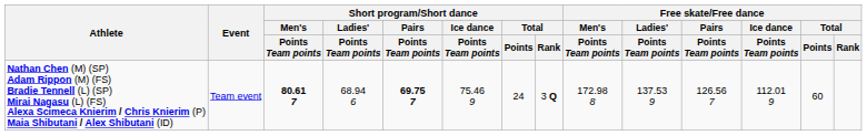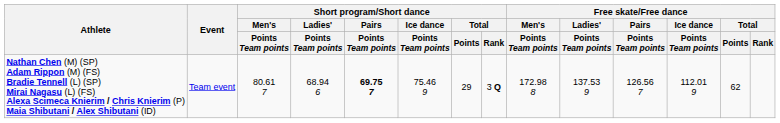row 4 | Short program/Short dance / Men's / Points Team points: bold -> normal
row 4 | Short program/Short dance / Total / Points: 24 -> 29
row 4 | Free skate/Free dance / Total / Points: 60 -> 62
